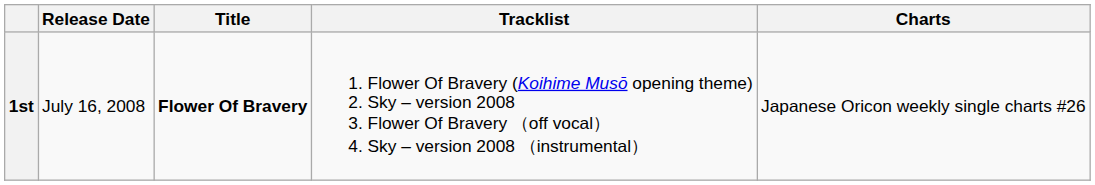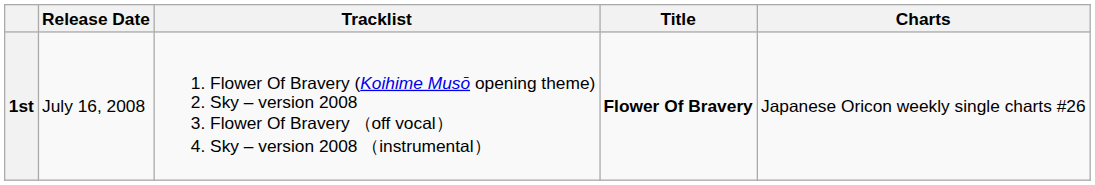columns swapped: Title <-> Tracklist
